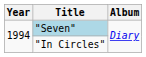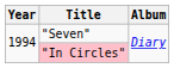"Seven" | Title: lightblue background -> no background
"In Circles" | Title: no background -> pink background
